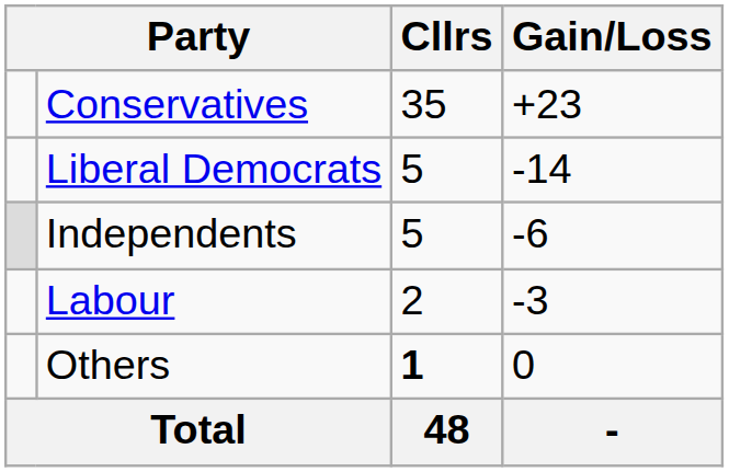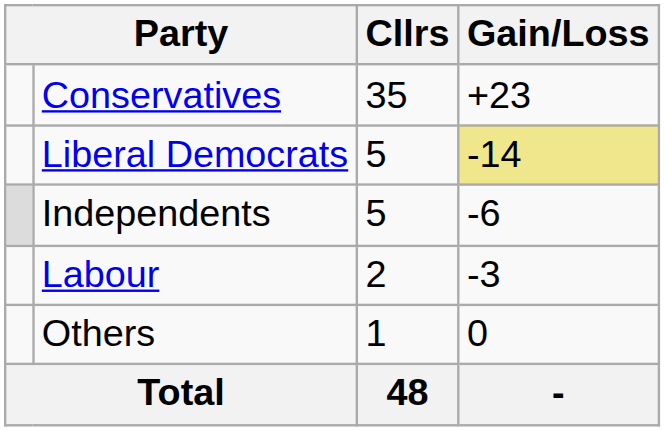Liberal Democrats | Gain/Loss: no background -> khaki background
Others | Cllrs: bold -> normal
